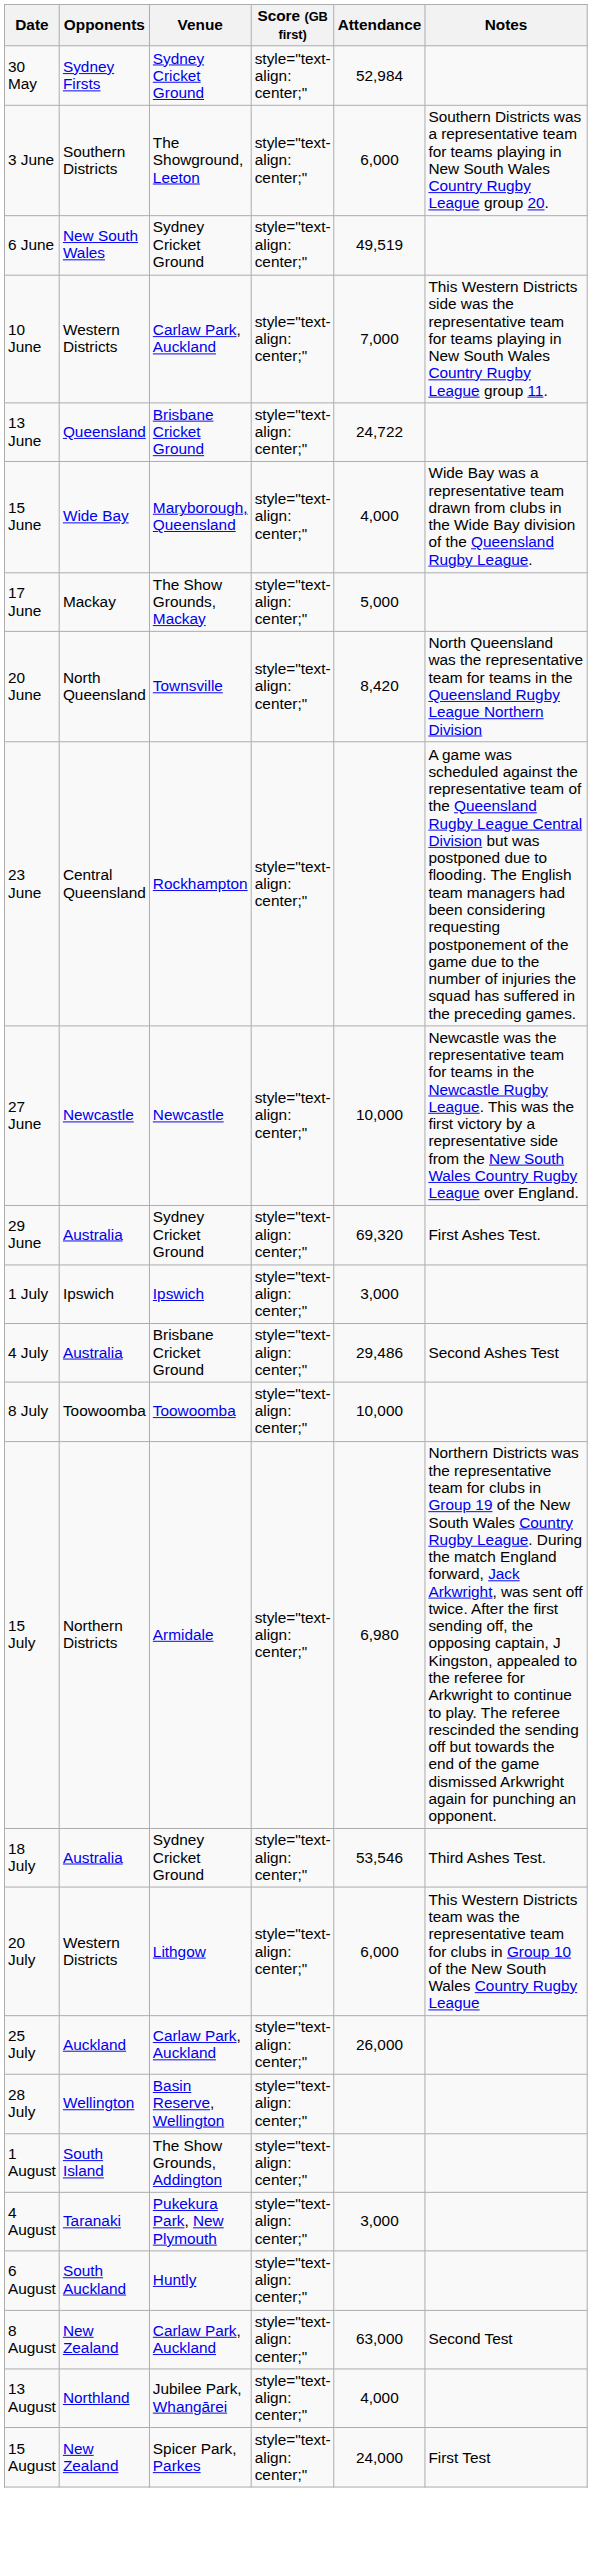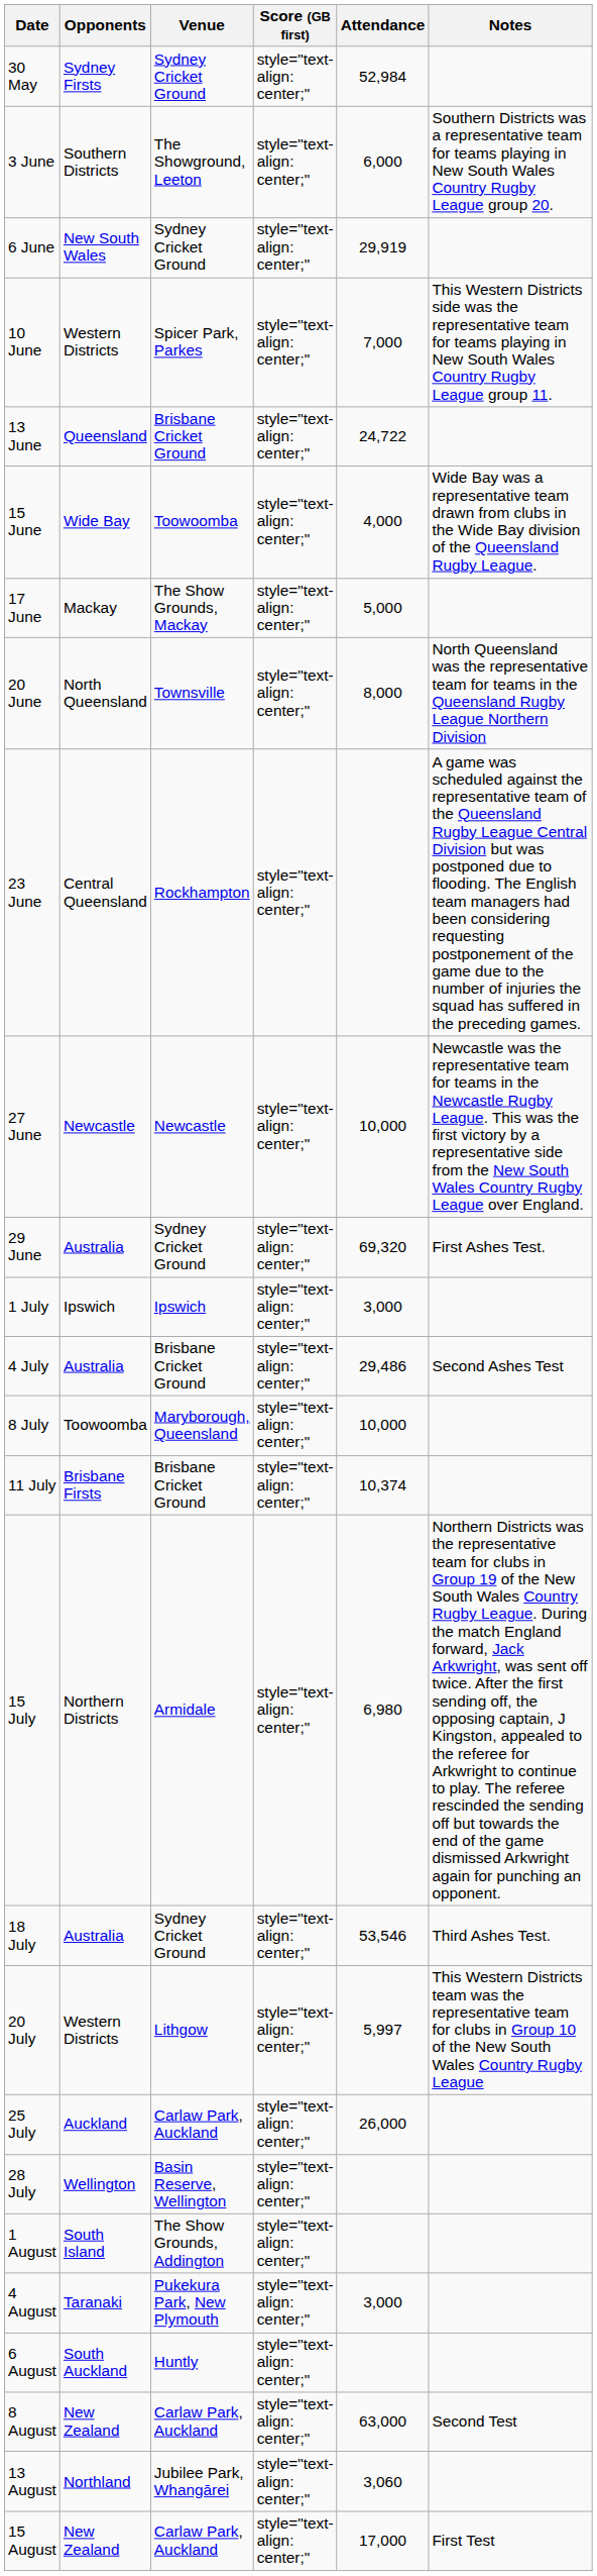6 June | Attendance: 49,519 -> 29,919
10 June | Venue: Carlaw Park, Auckland -> Spicer Park, Parkes
15 June | Venue: Maryborough, Queensland -> Toowoomba
20 June | Attendance: 8,420 -> 8,000
8 July | Venue: Toowoomba -> Maryborough, Queensland
+ row: 11 July | Brisbane Firsts | Brisbane Cricket Ground | style="text-align: center;" | 10,374
20 July | Attendance: 6,000 -> 5,997
13 August | Attendance: 4,000 -> 3,060
15 August | Venue: Spicer Park, Parkes -> Carlaw Park, Auckland
15 August | Attendance: 24,000 -> 17,000
